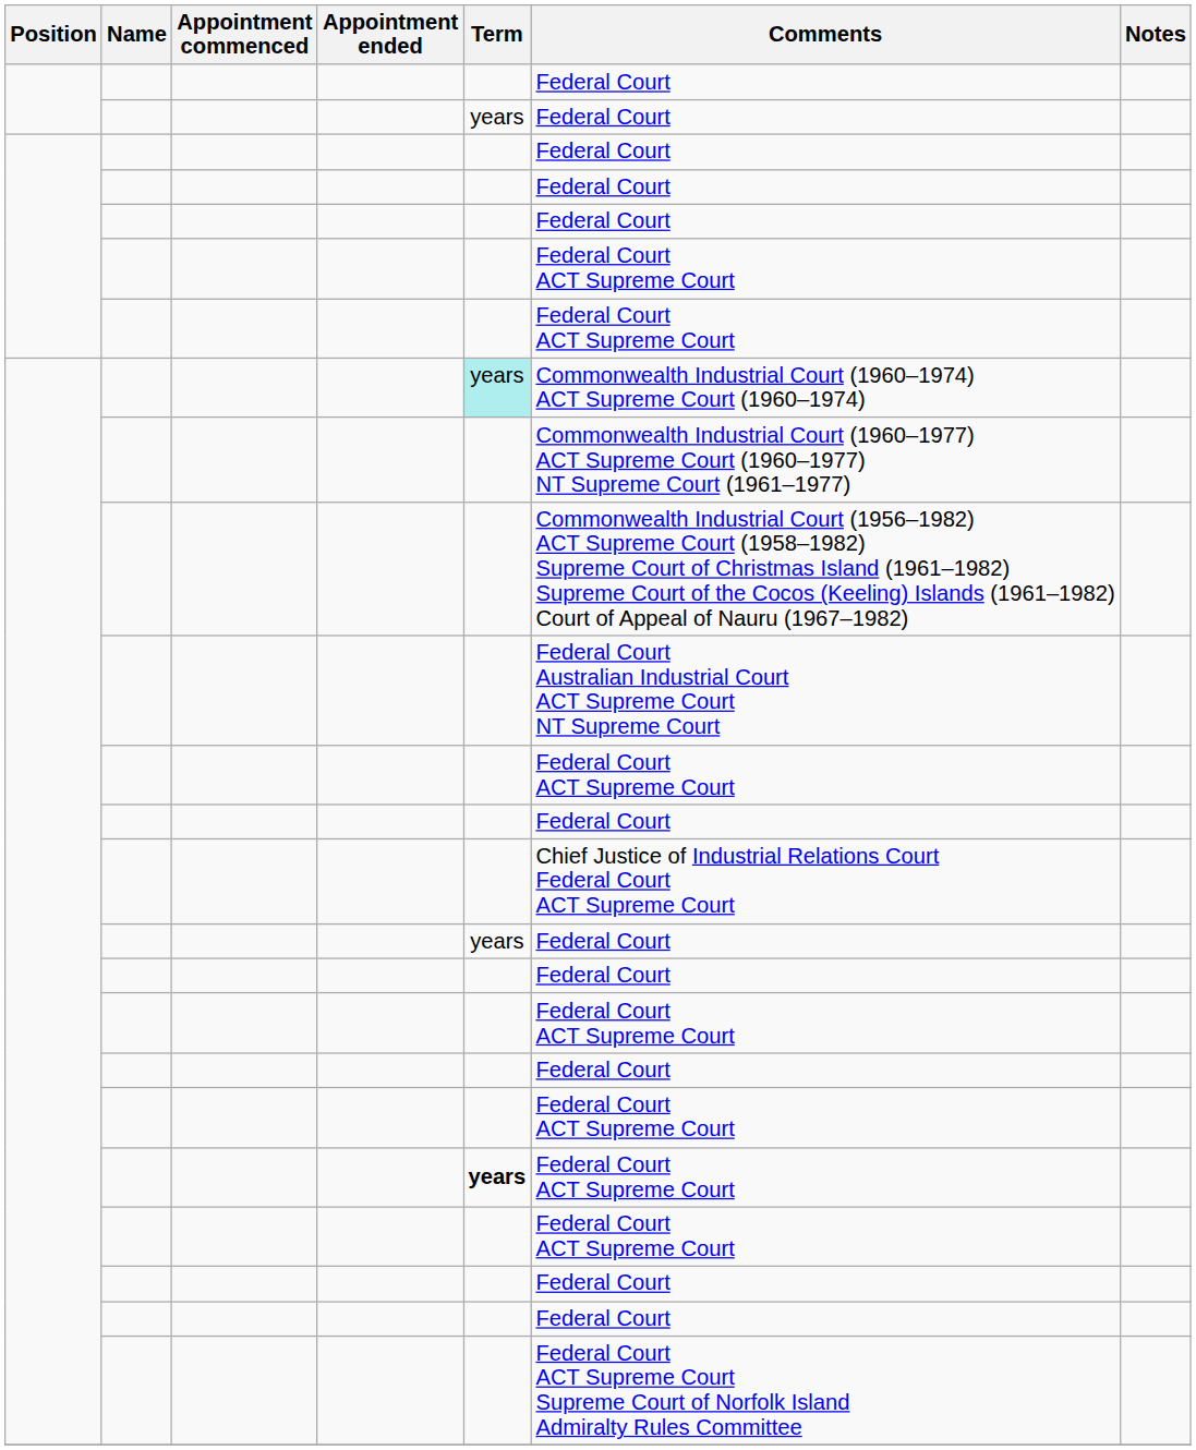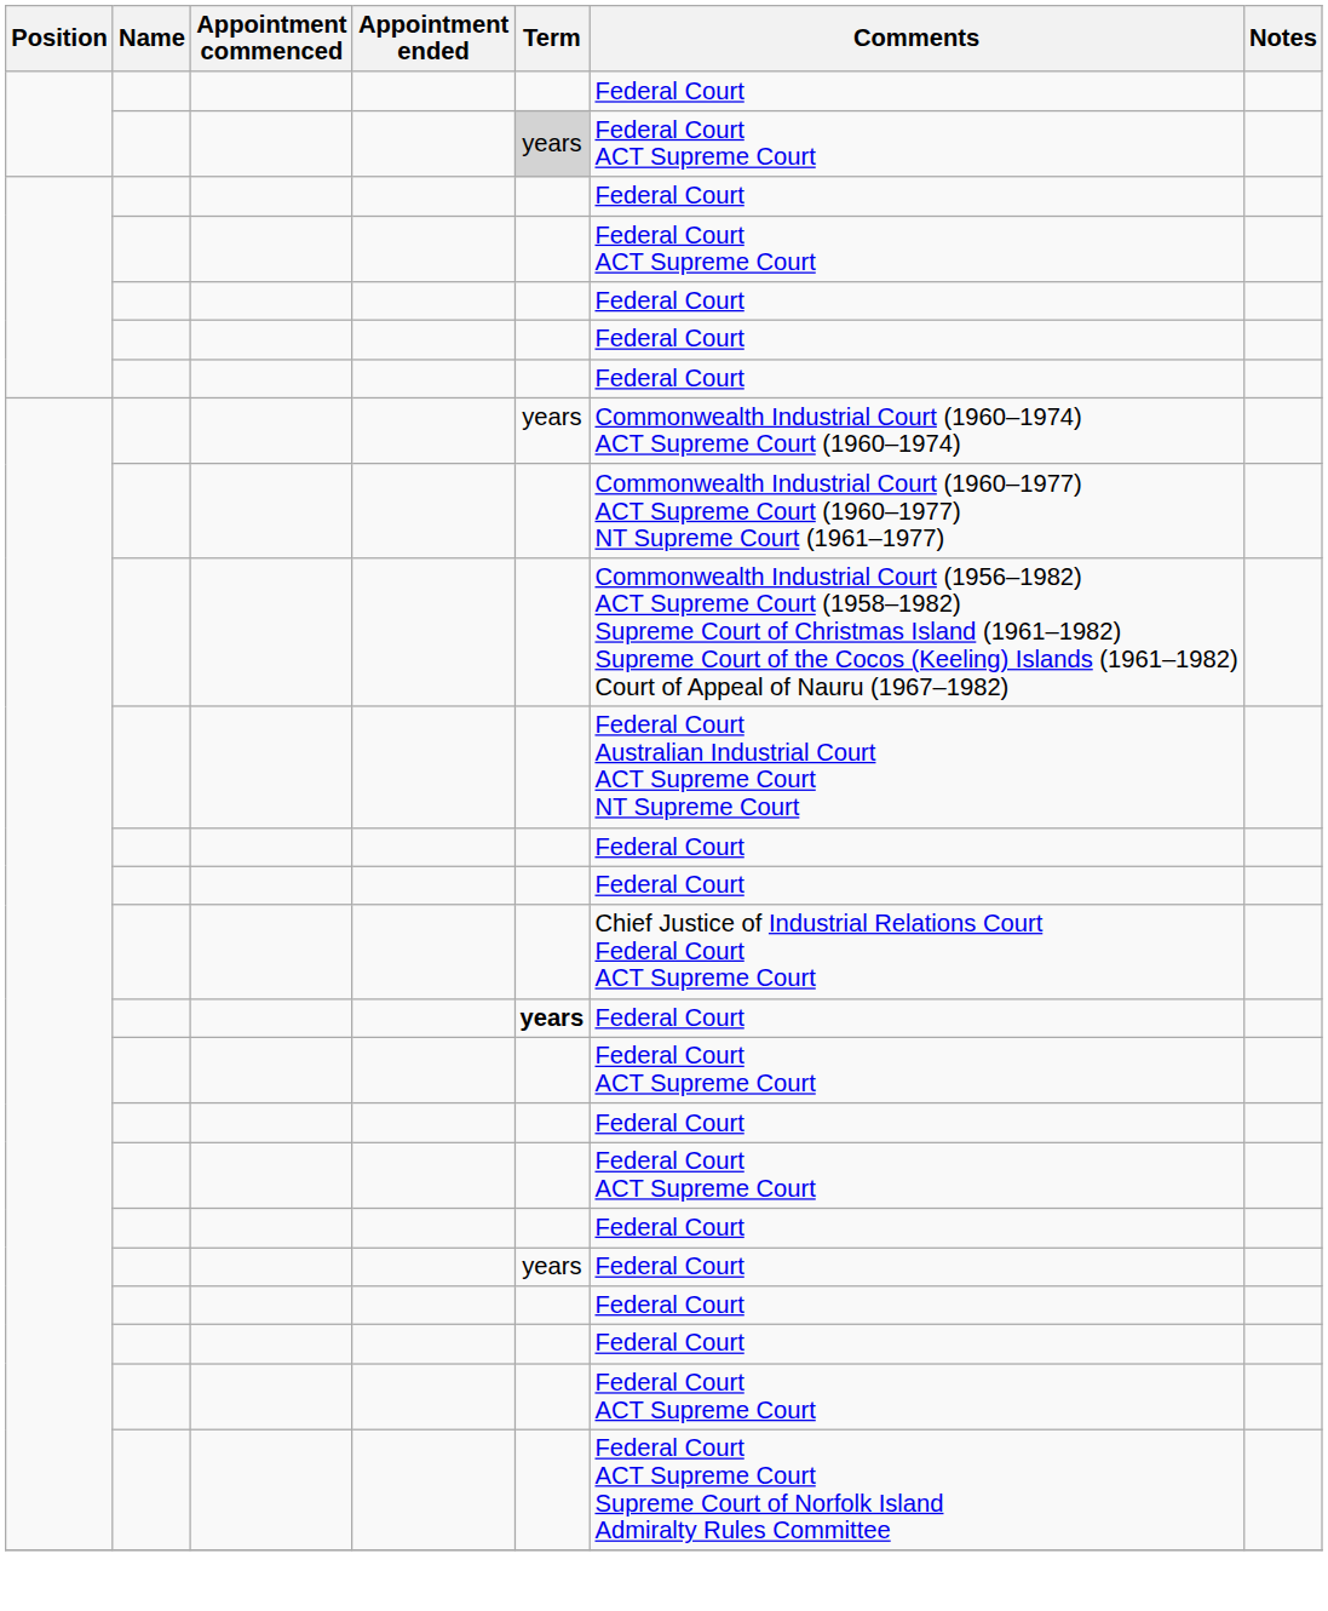row 3 | Term: no background -> lightgrey background
row 3 | Comments: Federal Court -> Federal Court ACT Supreme Court
row 5 | Comments: Federal Court -> Federal Court ACT Supreme Court
row 7 | Comments: Federal Court ACT Supreme Court -> Federal Court
row 8 | Comments: Federal Court ACT Supreme Court -> Federal Court
row 9 | Term: paleturquoise background -> no background
row 13 | Comments: Federal Court ACT Supreme Court -> Federal Court
row 16 | Term: normal -> bold
row 17 | Comments: Federal Court -> Federal Court ACT Supreme Court
row 18 | Comments: Federal Court ACT Supreme Court -> Federal Court
row 19 | Comments: Federal Court -> Federal Court ACT Supreme Court
row 20 | Comments: Federal Court ACT Supreme Court -> Federal Court
row 21 | Term: bold -> normal
row 21 | Comments: Federal Court ACT Supreme Court -> Federal Court
row 22 | Comments: Federal Court ACT Supreme Court -> Federal Court
row 24 | Comments: Federal Court -> Federal Court ACT Supreme Court
